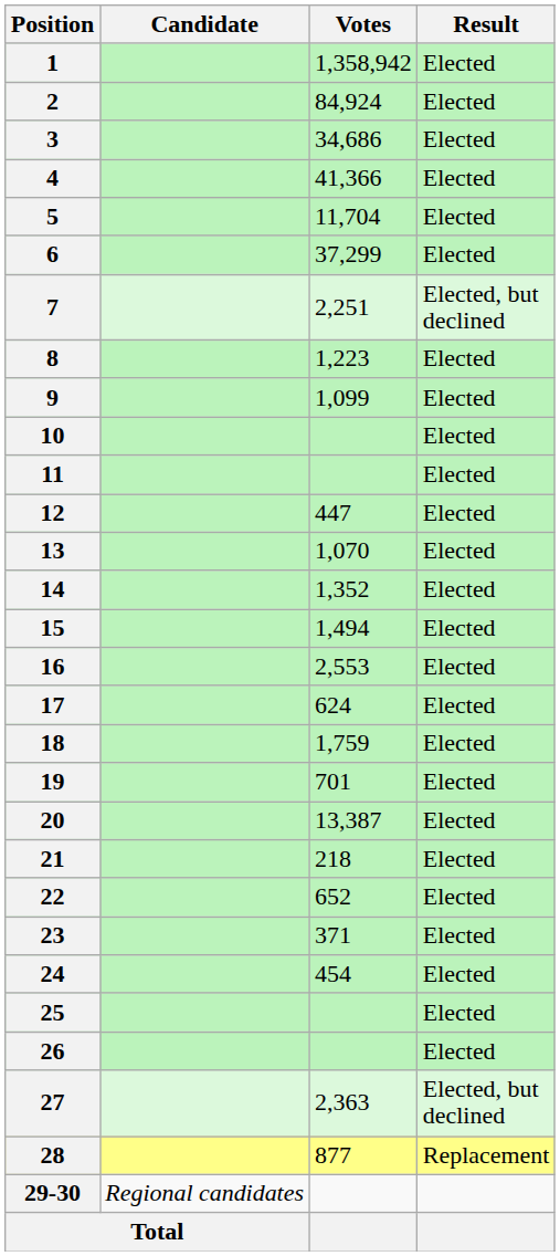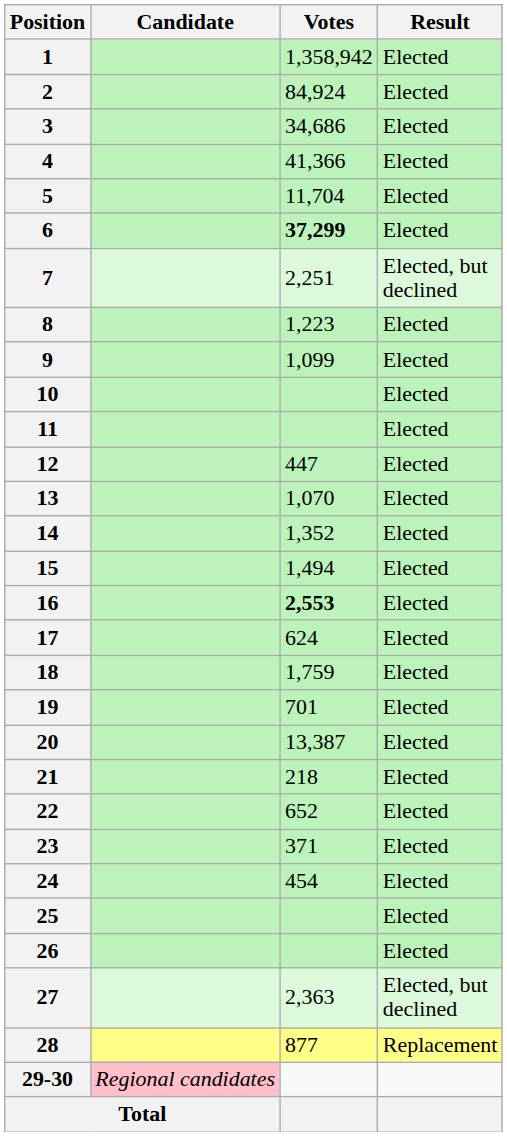6 | Votes: normal -> bold
16 | Votes: normal -> bold
29-30 | Candidate: no background -> pink background
